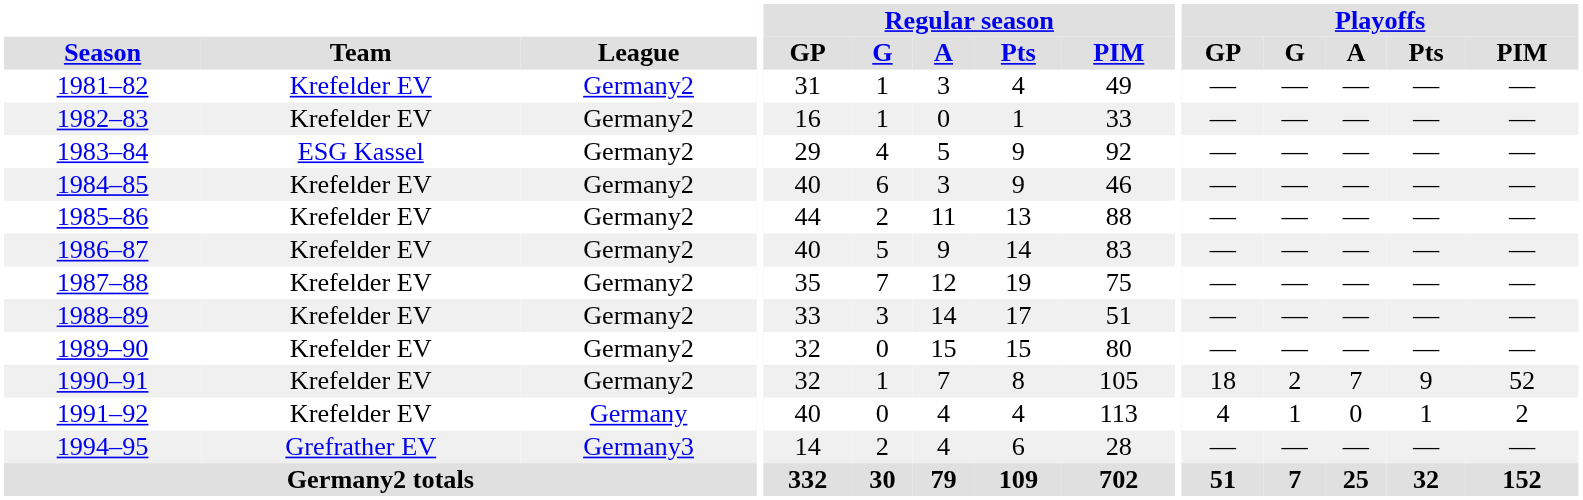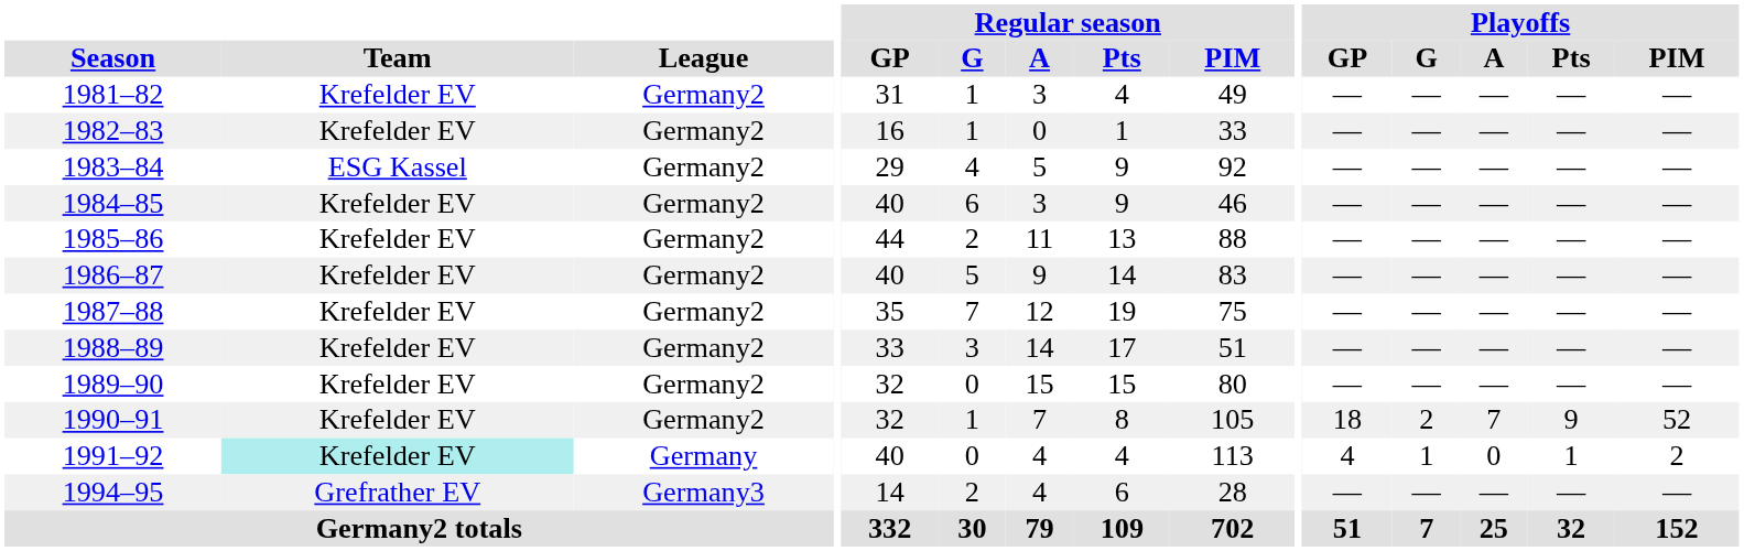1991–92 | Team: no background -> paleturquoise background
